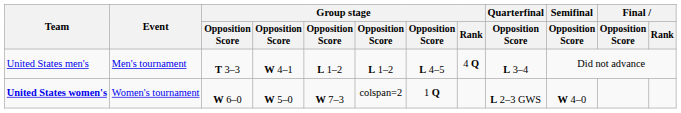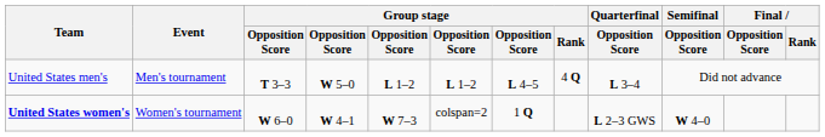United States men's | column 4: W 4–1 -> W 5–0
United States women's | column 4: W 5–0 -> W 4–1
